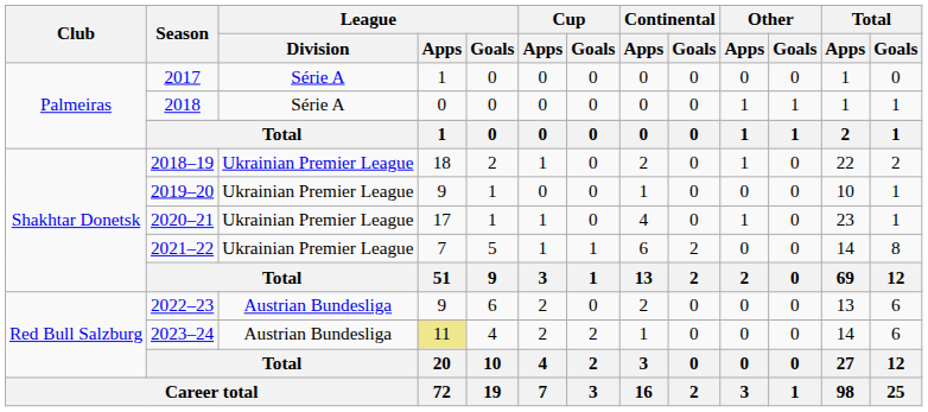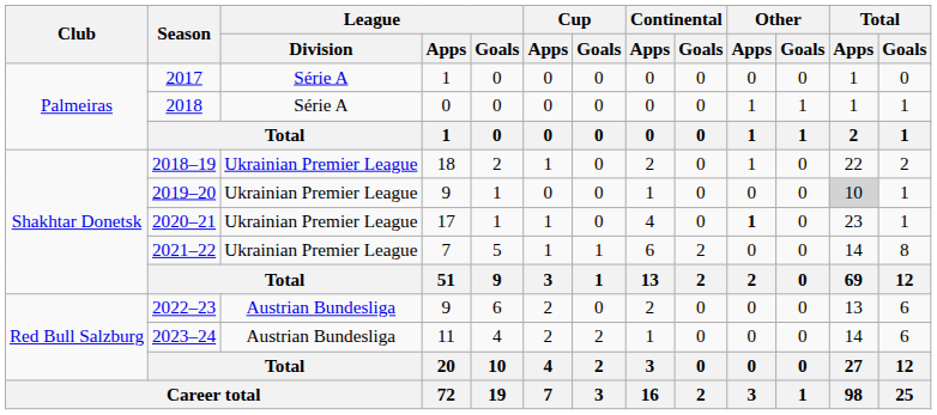2019–20 | Total / Apps: no background -> lightgrey background
2020–21 | Other / Apps: normal -> bold
2023–24 | League / Apps: khaki background -> no background
